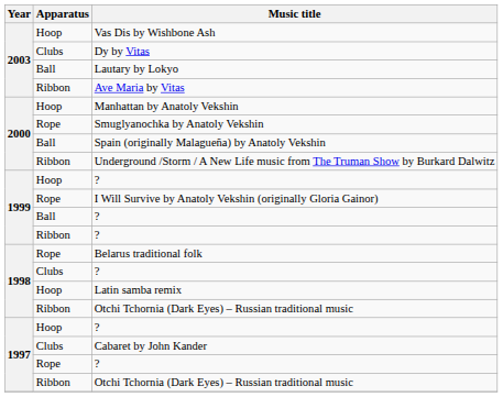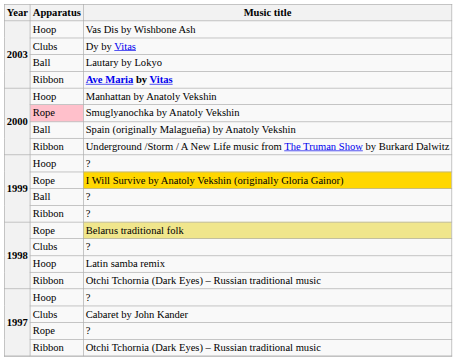Ave Maria by Vitas | Music title: normal -> bold
Smuglyanochka by Anatoly Vekshin | Apparatus: no background -> pink background
I Will Survive by Anatoly Vekshin (originally Gloria Gainor) | Music title: no background -> gold background
Belarus traditional folk | Music title: no background -> khaki background
